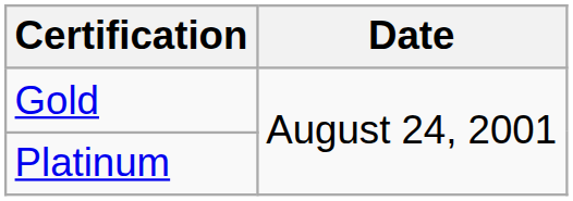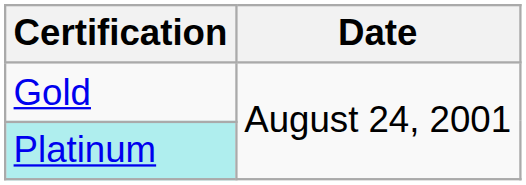Platinum | Certification: no background -> paleturquoise background
